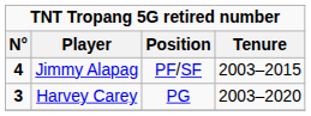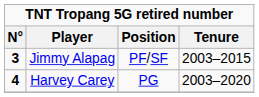Jimmy Alapag | N°: 4 -> 3
Harvey Carey | N°: 3 -> 4
